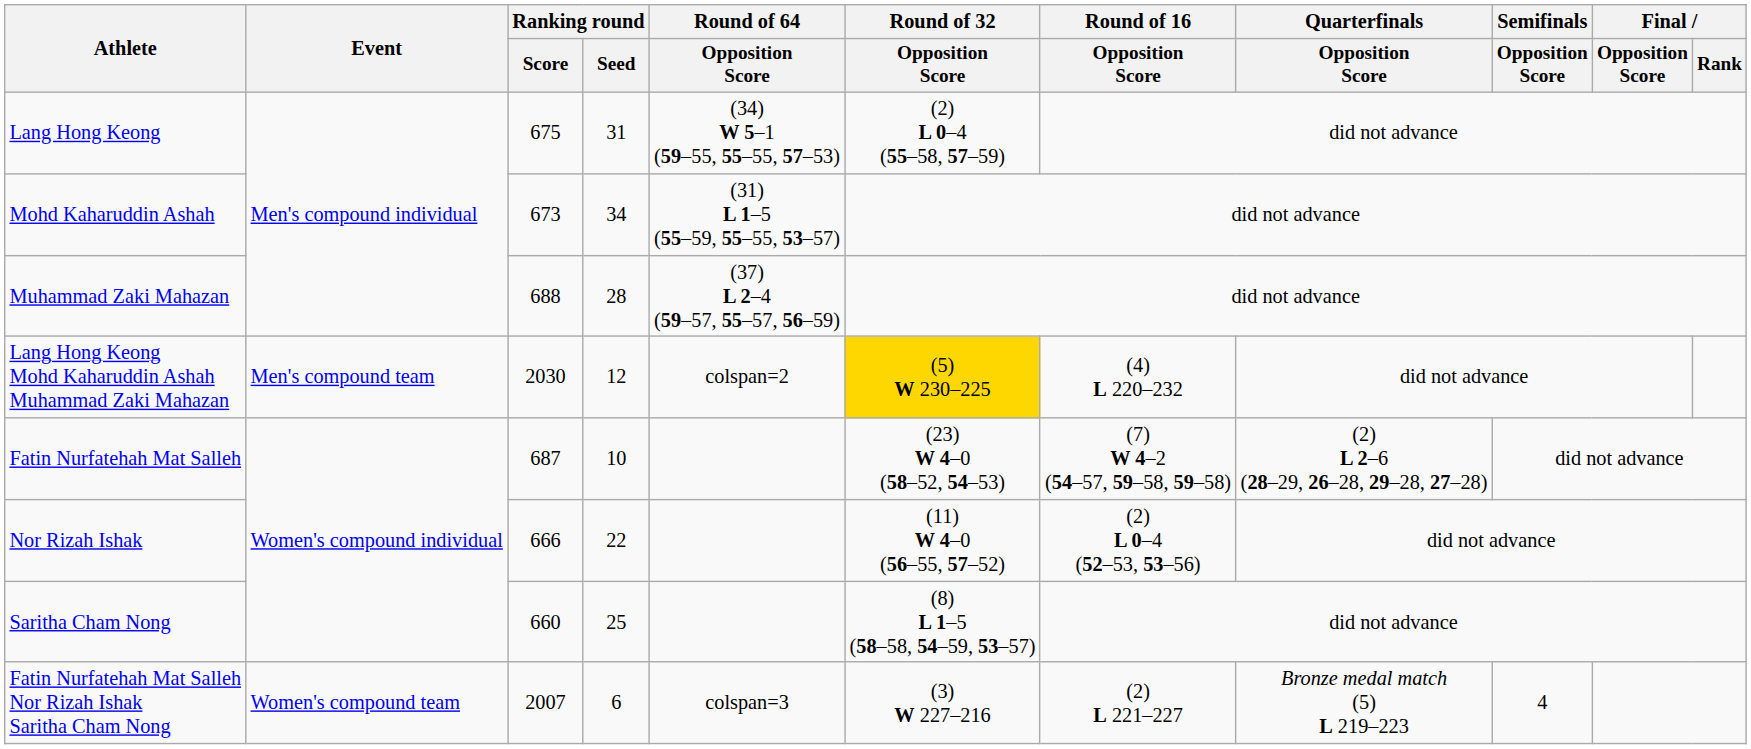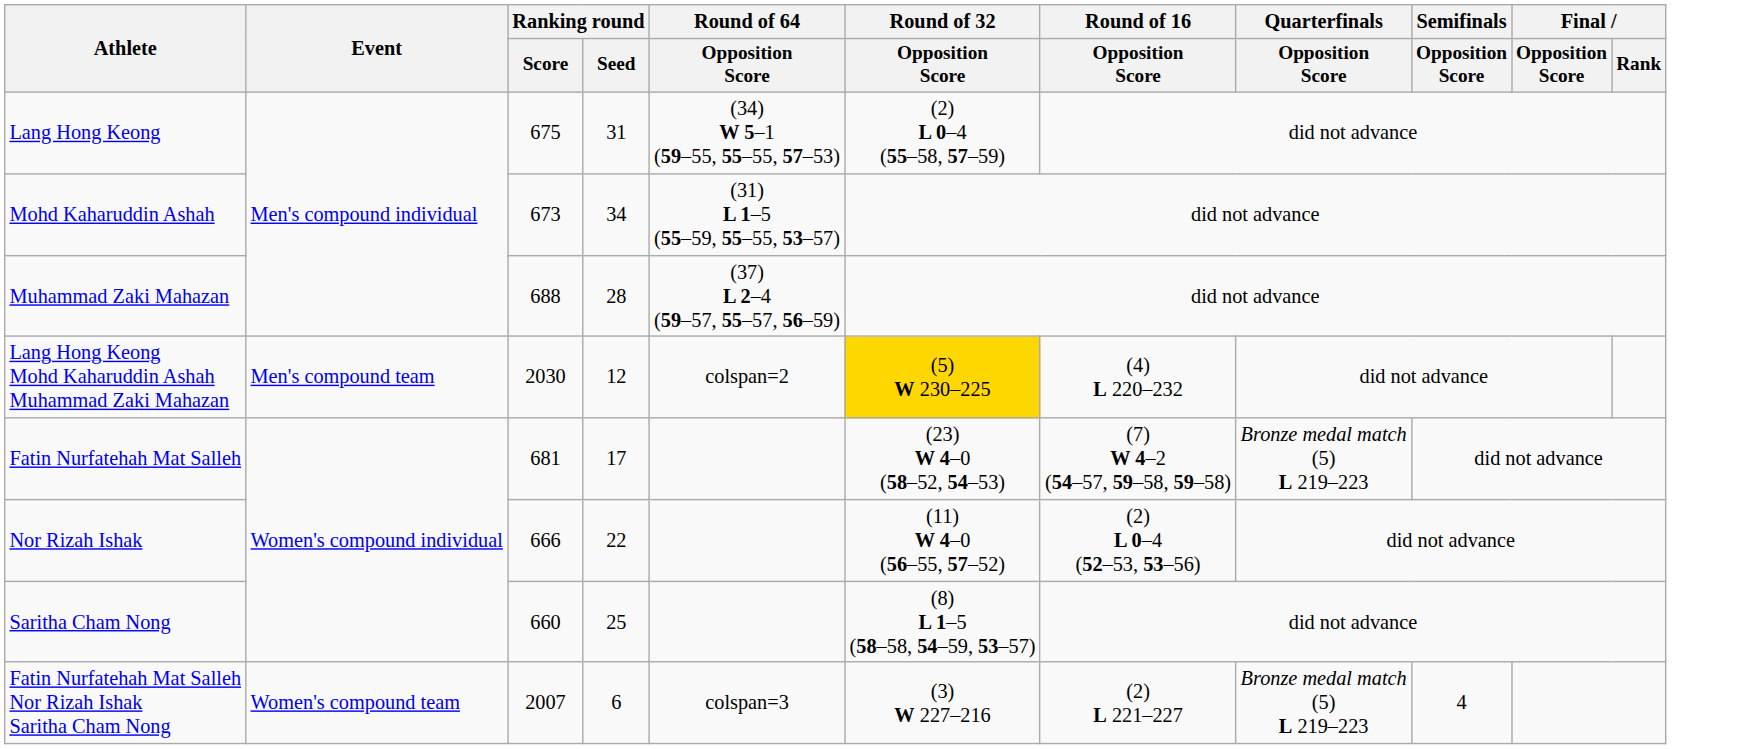Fatin Nurfatehah Mat Salleh | Ranking round / Score: 687 -> 681
Fatin Nurfatehah Mat Salleh | Ranking round / Seed: 10 -> 17
Fatin Nurfatehah Mat Salleh | Quarterfinals / Opposition Score: (2) L 2–6 (28–29, 26–28, 29–28, 27–28) -> Bronze medal match (5) L 219–223
